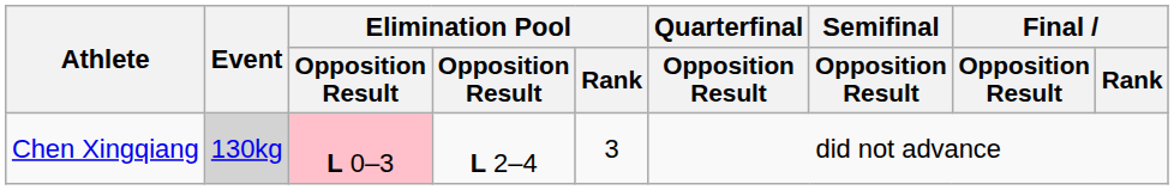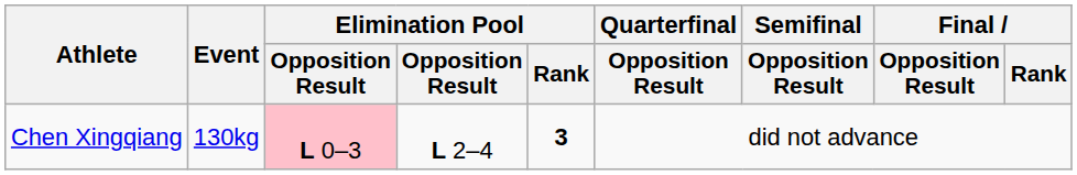Chen Xingqiang | Event: lightgrey background -> no background
Chen Xingqiang | Elimination Pool / Rank: normal -> bold
